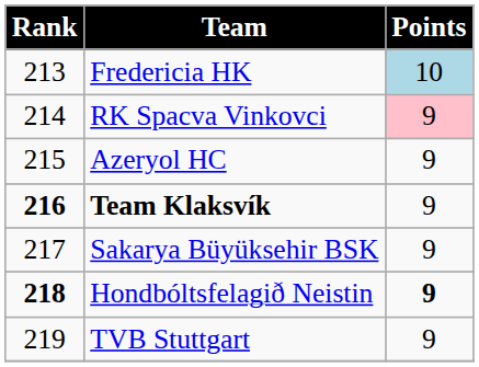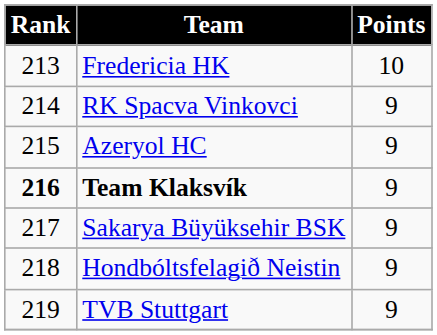Fredericia HK | Points: lightblue background -> no background
RK Spacva Vinkovci | Points: pink background -> no background
Hondbóltsfelagið Neistin | Rank: bold -> normal
Hondbóltsfelagið Neistin | Points: bold -> normal
